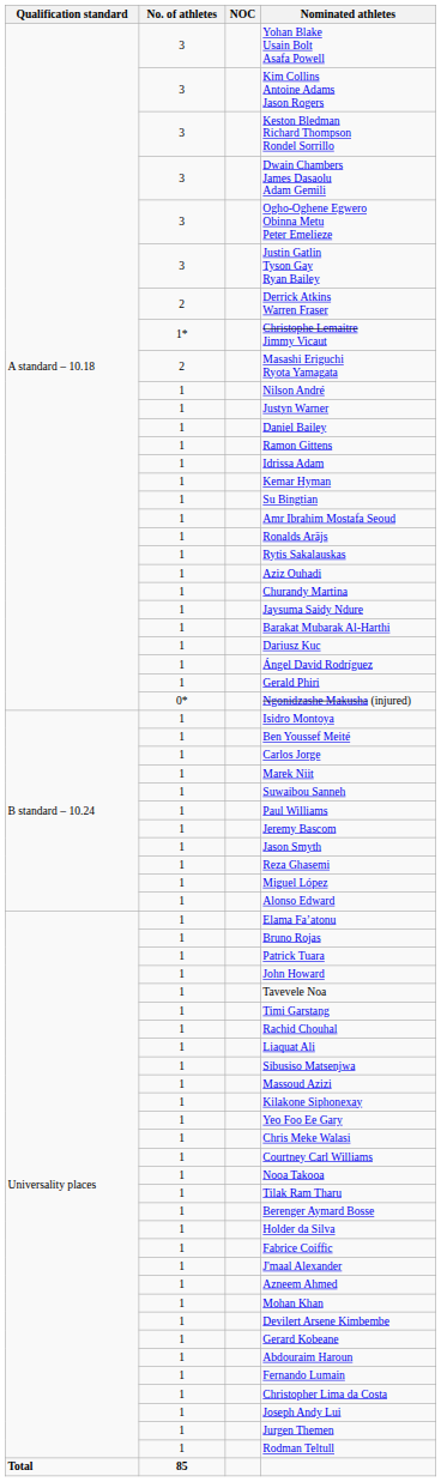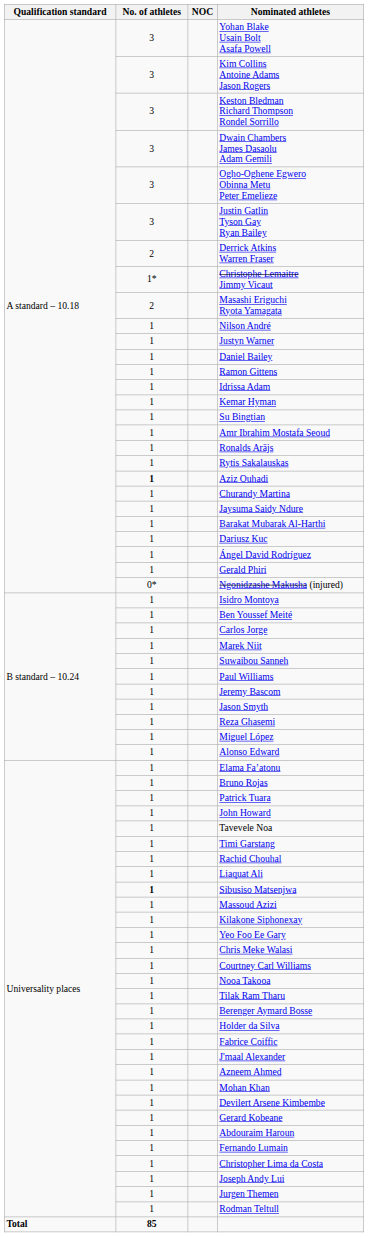Aziz Ouhadi | No. of athletes: normal -> bold
Sibusiso Matsenjwa | No. of athletes: normal -> bold
